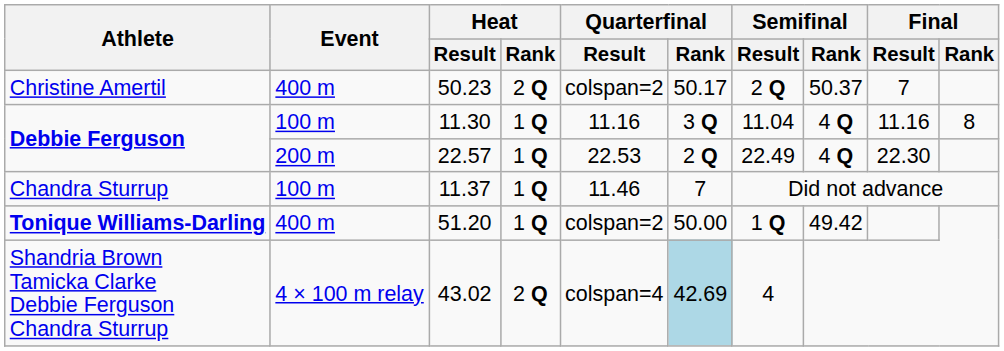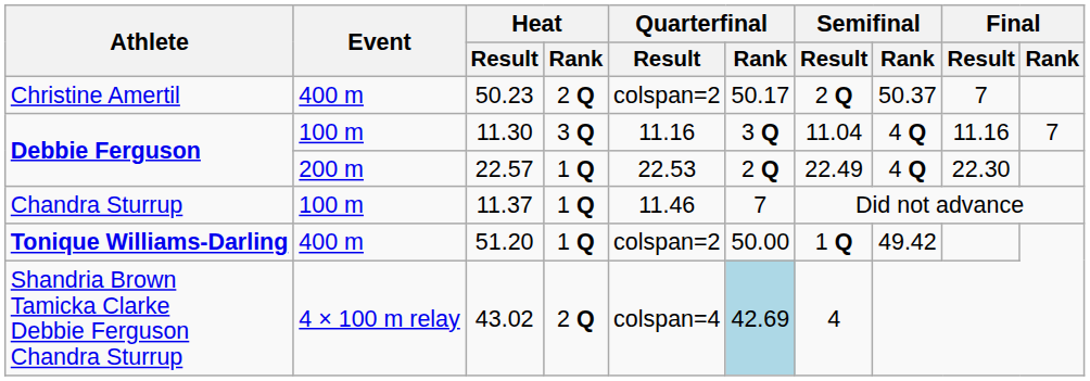11.30 | Heat / Rank: 1 Q -> 3 Q
11.30 | Final / Rank: 8 -> 7
